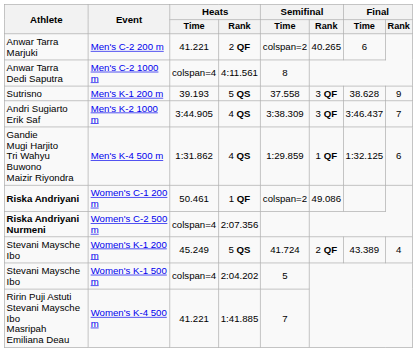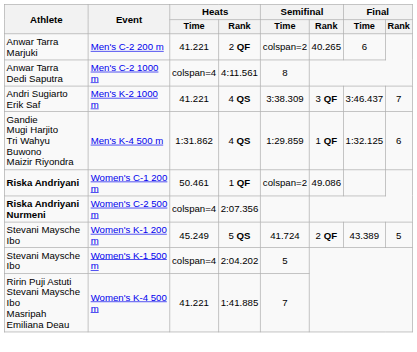- row: Sutrisno | Men's K-1 200 m | 39.193 | 5 QS | 37.558 | 3 QF | 38.628 | 9
Men's K-2 1000 m | Heats / Time: 3:44.905 -> 41.221
Women's K-1 200 m | Final / Rank: 4 -> 5
